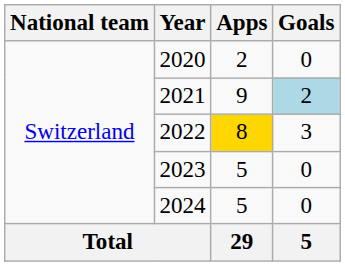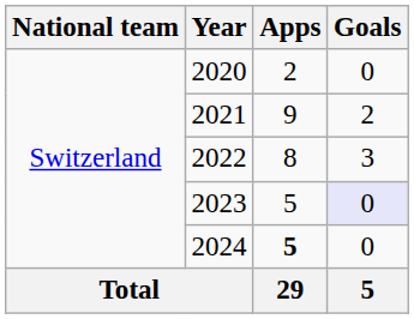2021 | Goals: lightblue background -> no background
2022 | Apps: gold background -> no background
2023 | Goals: no background -> lavender background
2024 | Apps: normal -> bold
